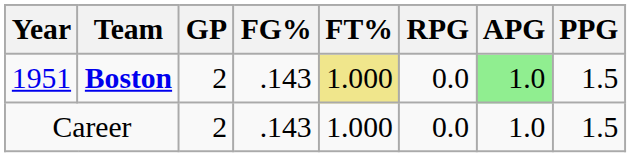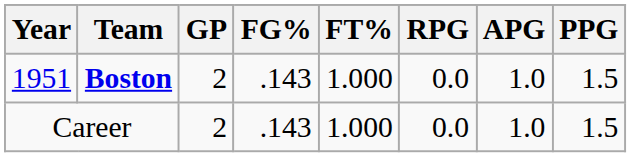1951 | FT%: khaki background -> no background
1951 | APG: lightgreen background -> no background
